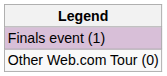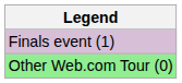row 3 | column 1: no background -> lightgreen background
